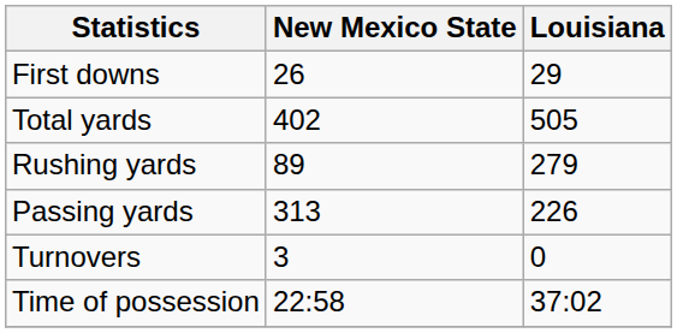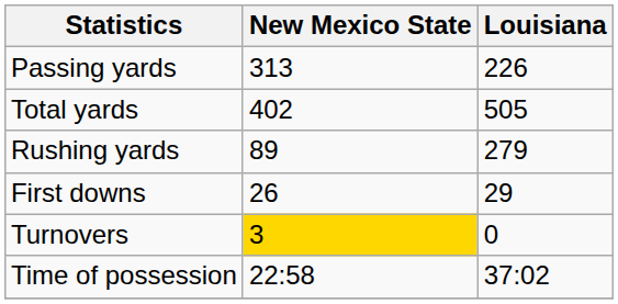rows swapped: First downs <-> Passing yards
Turnovers | New Mexico State: no background -> gold background
